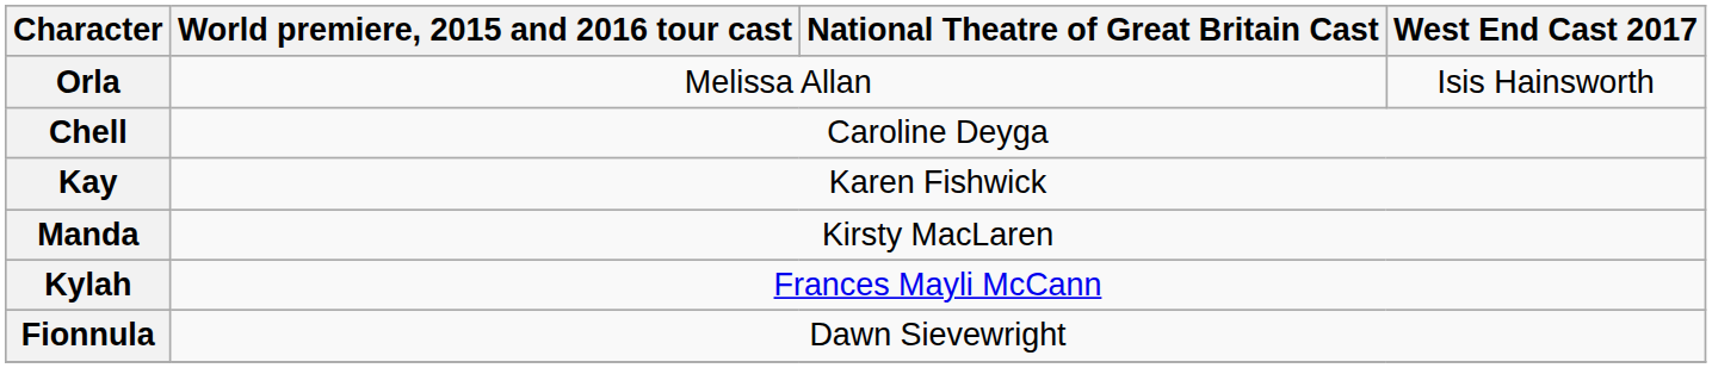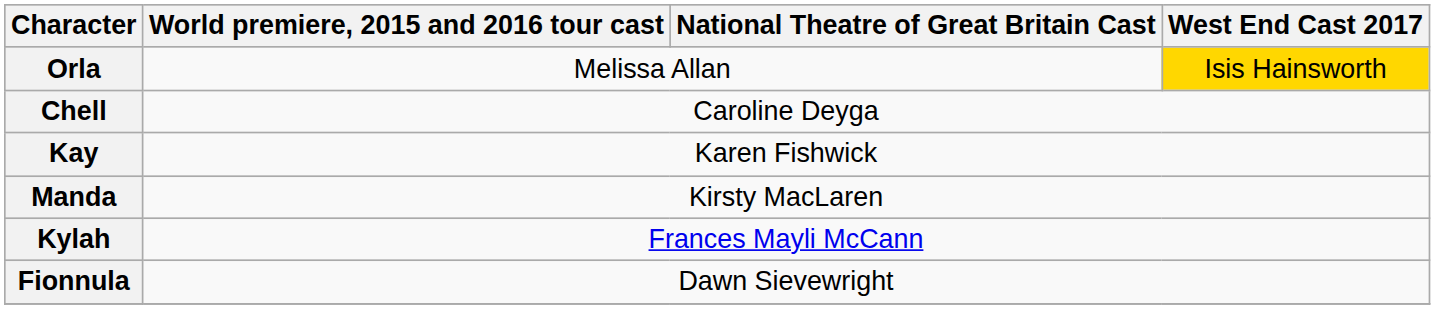Orla | West End Cast 2017: no background -> gold background
